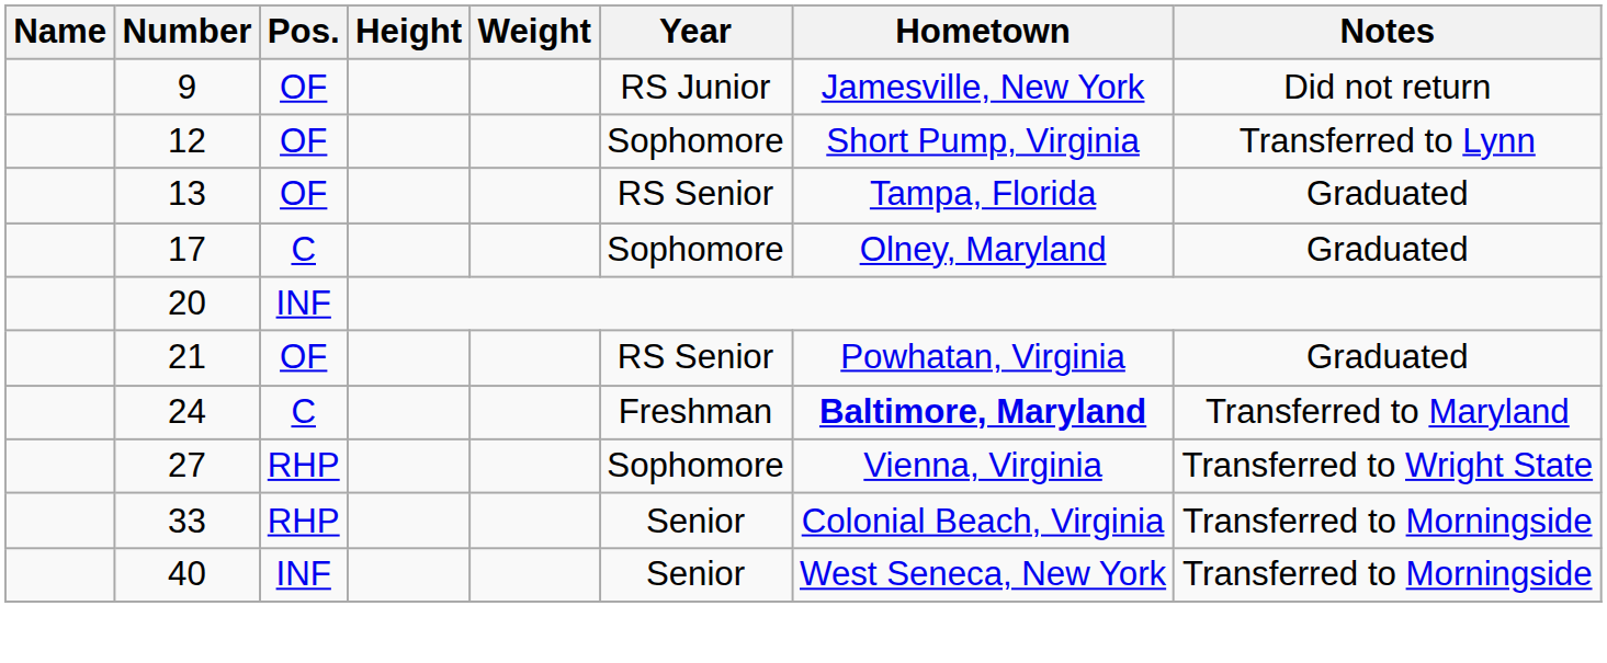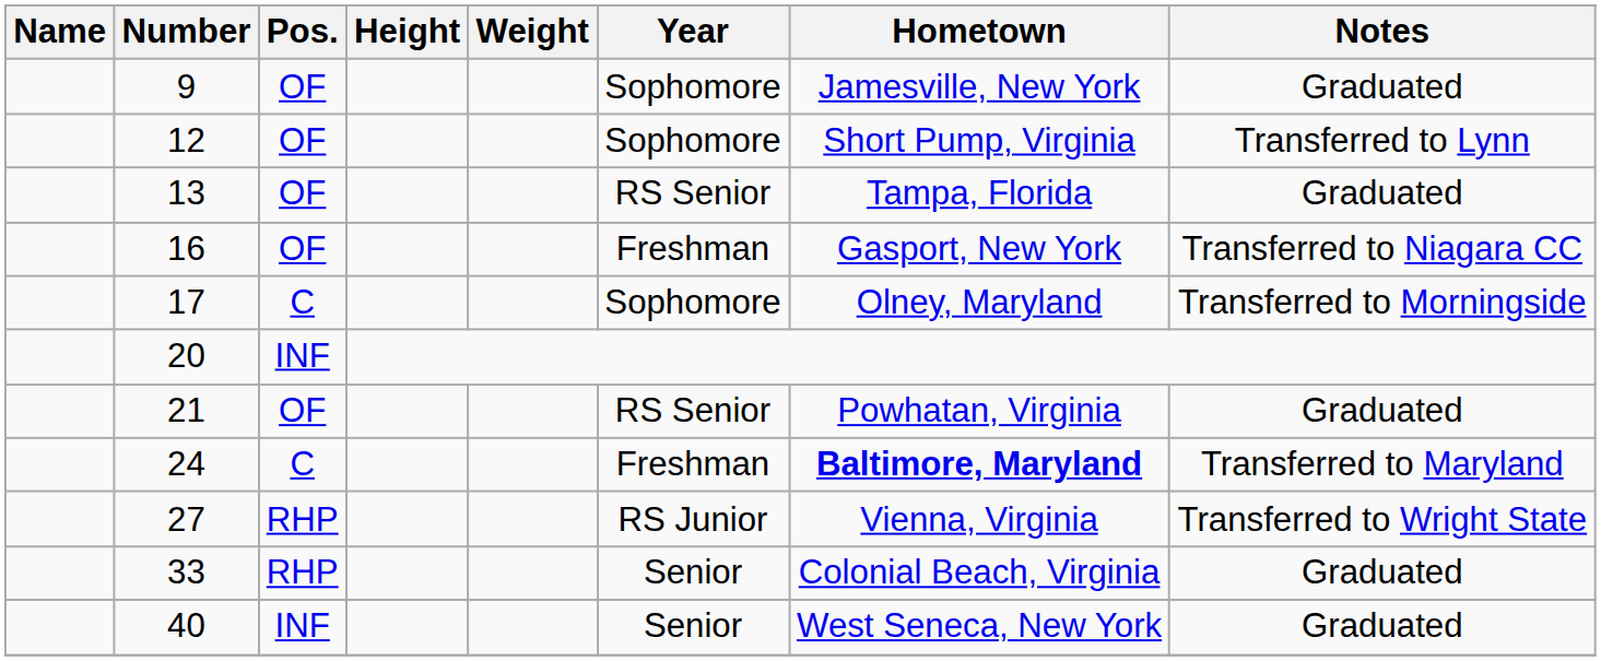9 | Year: RS Junior -> Sophomore
9 | Notes: Did not return -> Graduated
+ row: 16 | OF | Freshman | Gasport, New York | Transferred to Niagara CC
17 | Notes: Graduated -> Transferred to Morningside
27 | Year: Sophomore -> RS Junior
33 | Notes: Transferred to Morningside -> Graduated
40 | Notes: Transferred to Morningside -> Graduated
